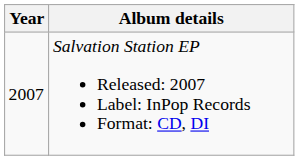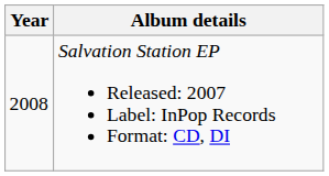row 2 | Year: 2007 -> 2008
